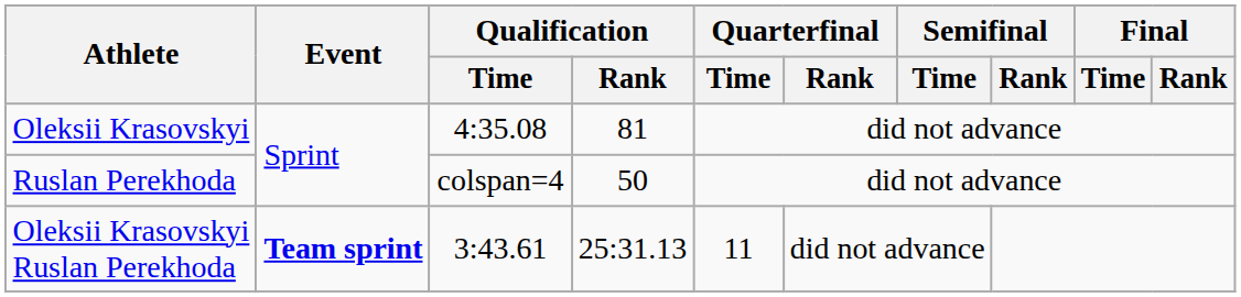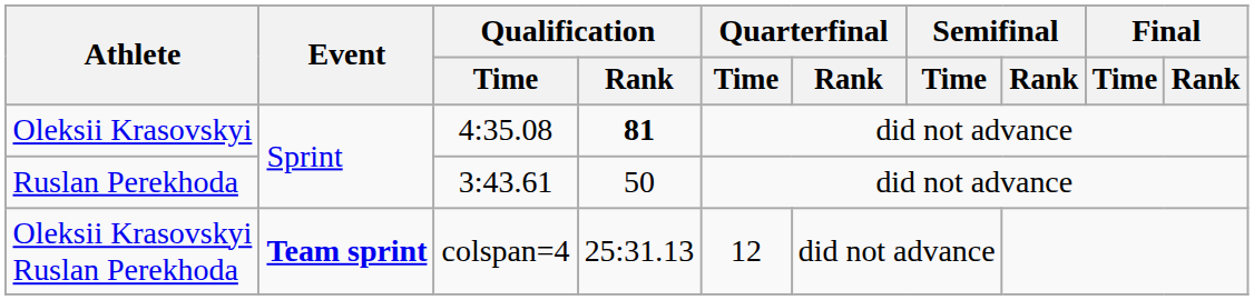Oleksii Krasovskyi | Qualification / Rank: normal -> bold
Ruslan Perekhoda | Qualification / Time: colspan=4 -> 3:43.61
Oleksii Krasovskyi Ruslan Perekhoda | Qualification / Time: 3:43.61 -> colspan=4
Oleksii Krasovskyi Ruslan Perekhoda | Quarterfinal / Time: 11 -> 12
